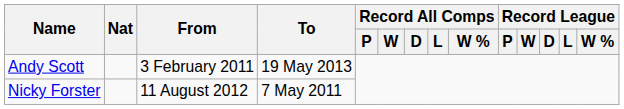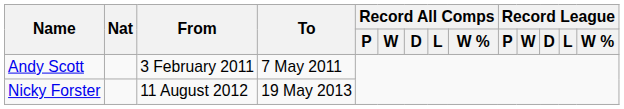Andy Scott | To: 19 May 2013 -> 7 May 2011
Nicky Forster | To: 7 May 2011 -> 19 May 2013
